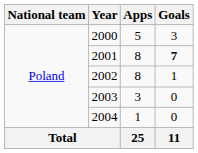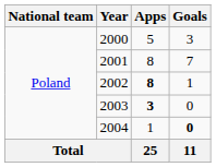2001 | Goals: bold -> normal
2002 | Apps: normal -> bold
2003 | Apps: normal -> bold
2004 | Goals: normal -> bold
